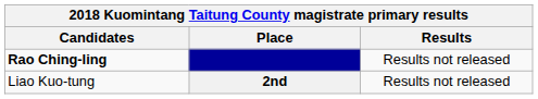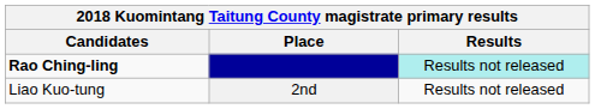Rao Ching-ling | Results: no background -> paleturquoise background
Liao Kuo-tung | Place: bold -> normal
